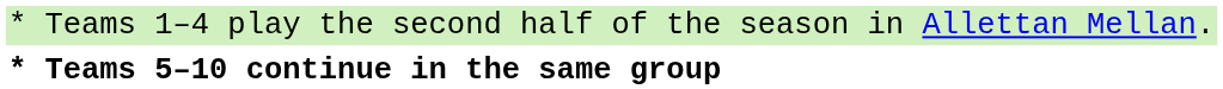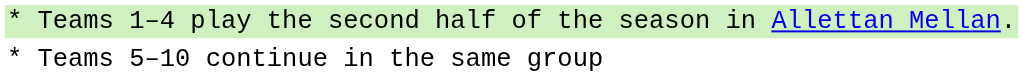row 2 | column 1: bold -> normal
